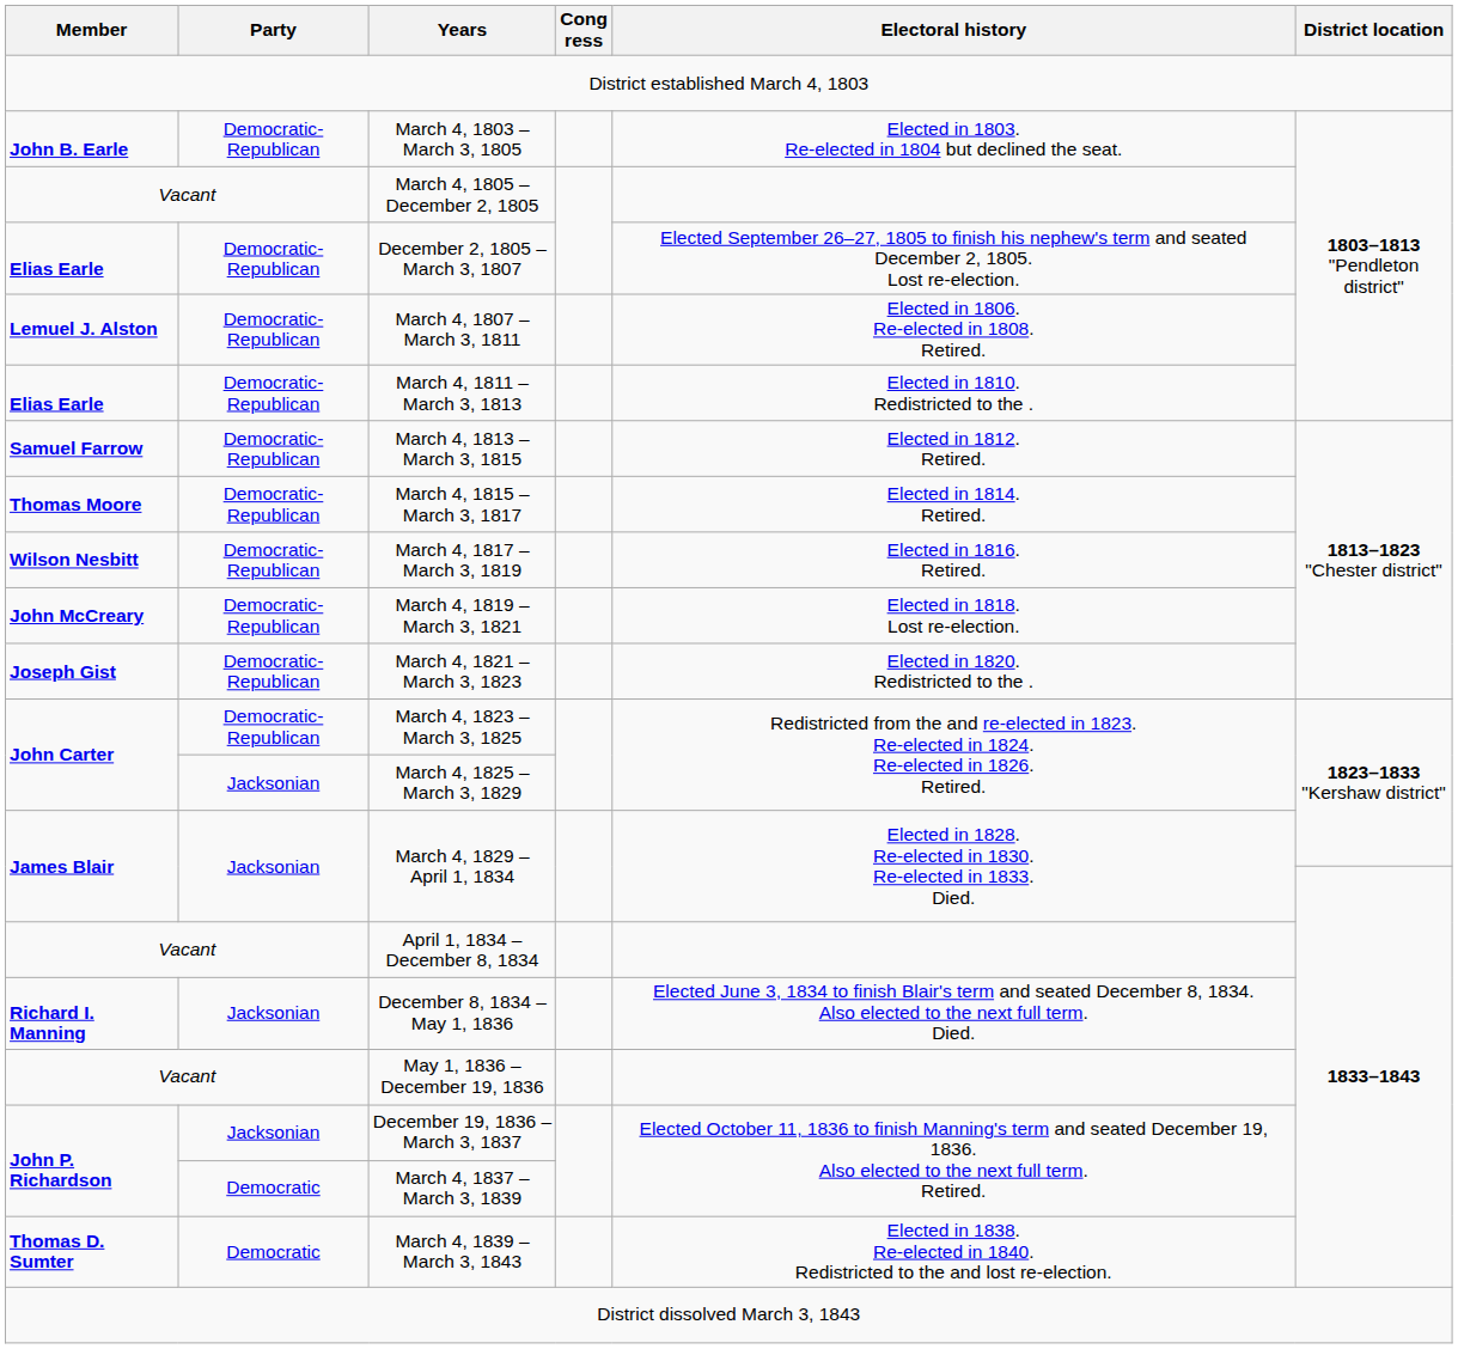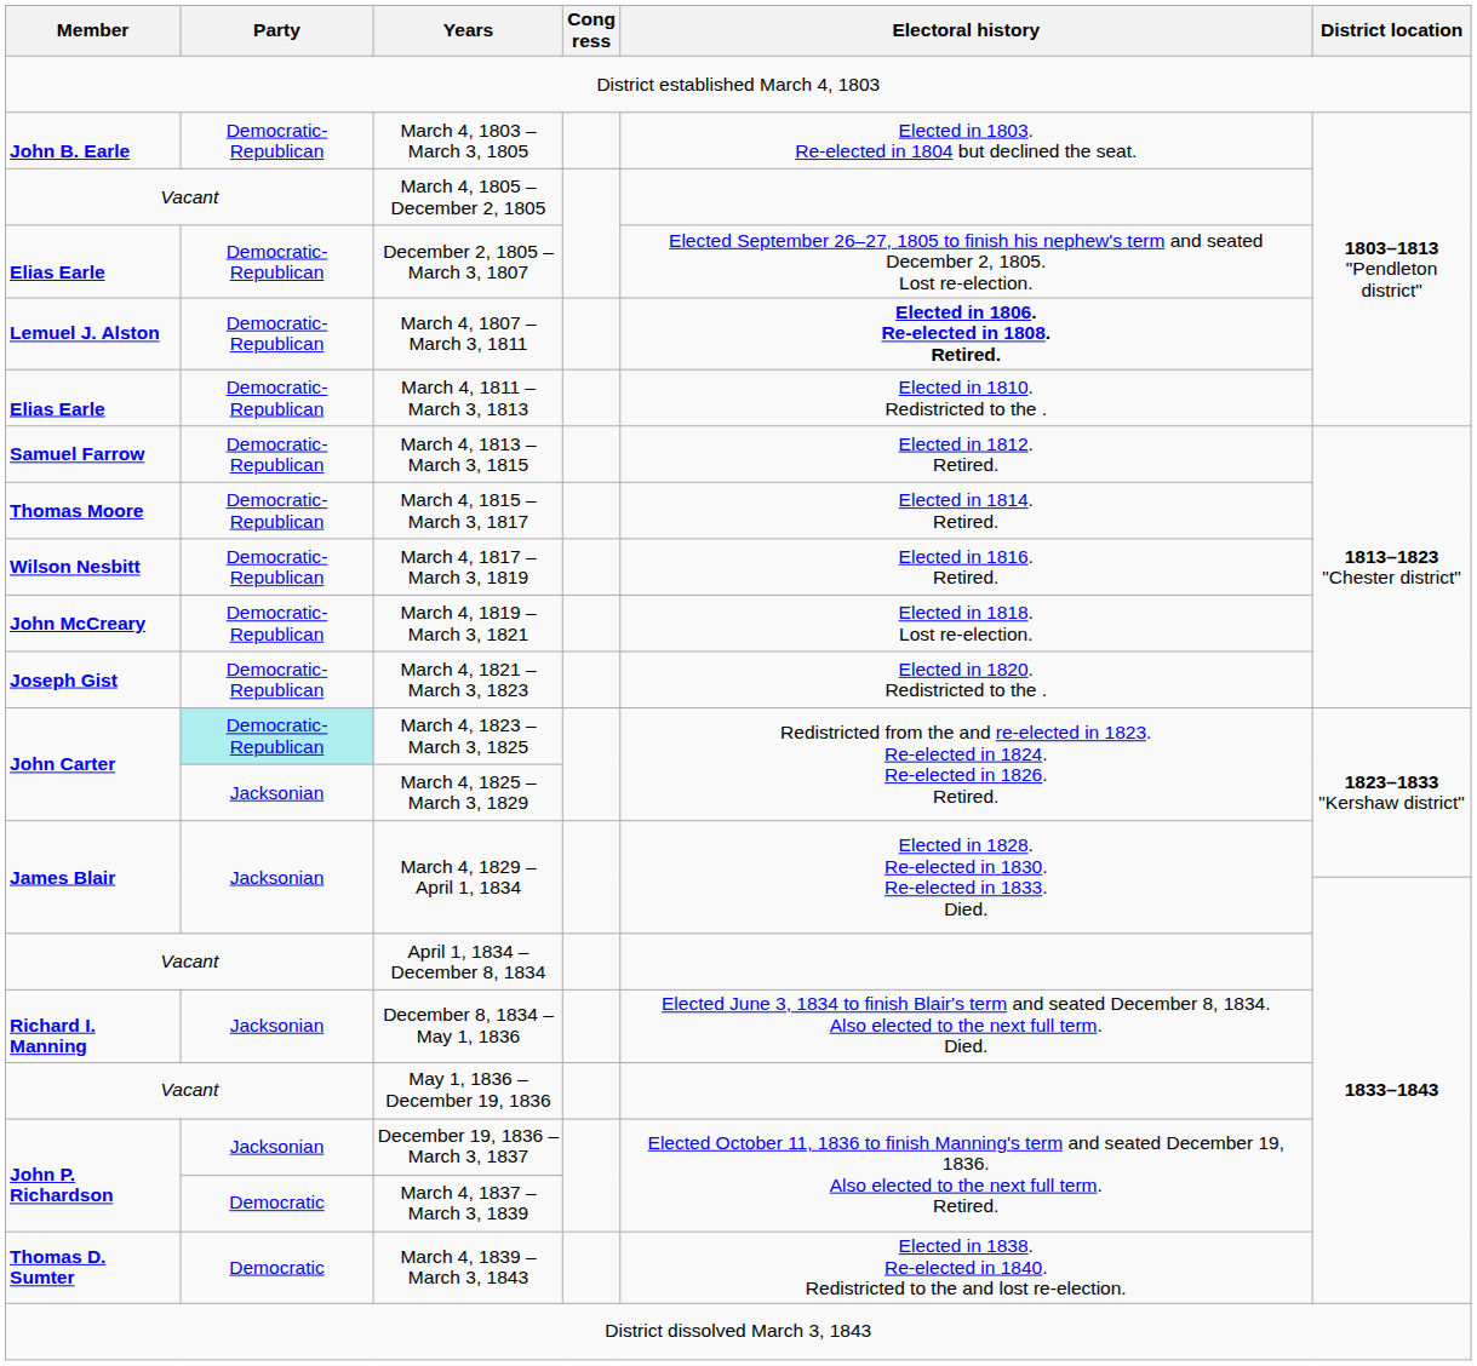March 4, 1807 – March 3, 1811 | Electoral history: normal -> bold
March 4, 1823 – March 3, 1825 | Party: no background -> paleturquoise background
